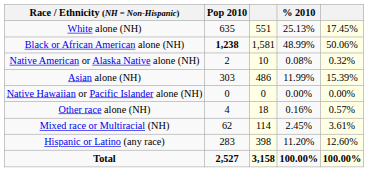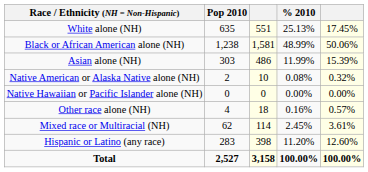Black or African American alone (NH) | Pop 2010: bold -> normal
rows swapped: Native American or Alaska Native alone (NH) <-> Asian alone (NH)
